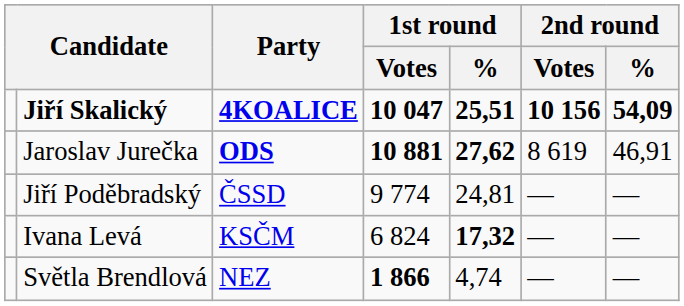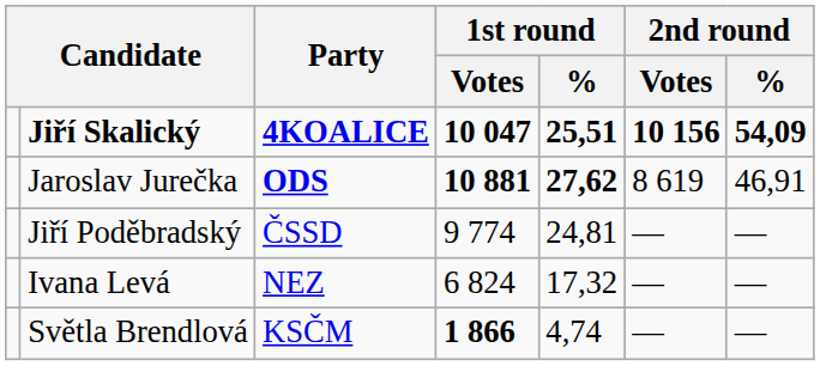Ivana Levá | Party: KSČM -> NEZ
Ivana Levá | 1st round / %: bold -> normal
Světla Brendlová | Party: NEZ -> KSČM
